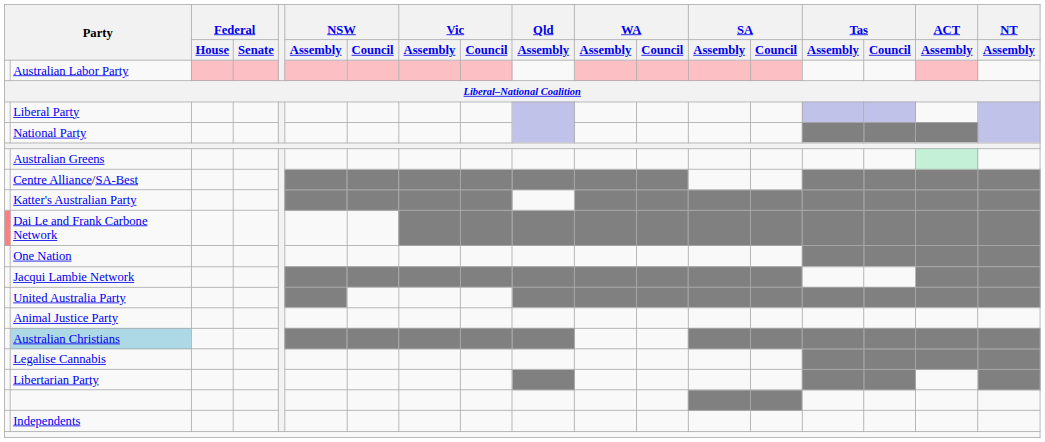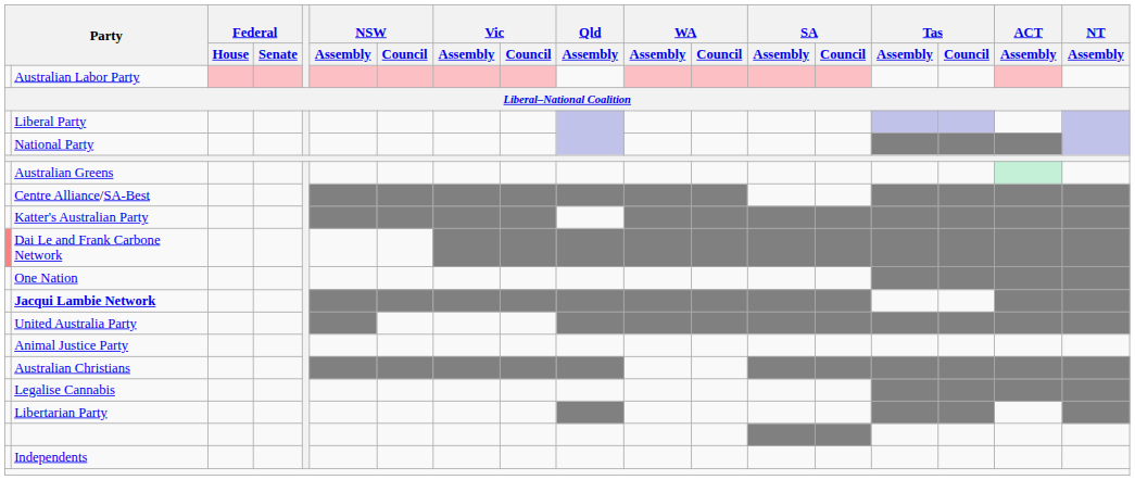Jacqui Lambie Network | column 2: normal -> bold
Australian Christians | column 2: lightblue background -> no background
